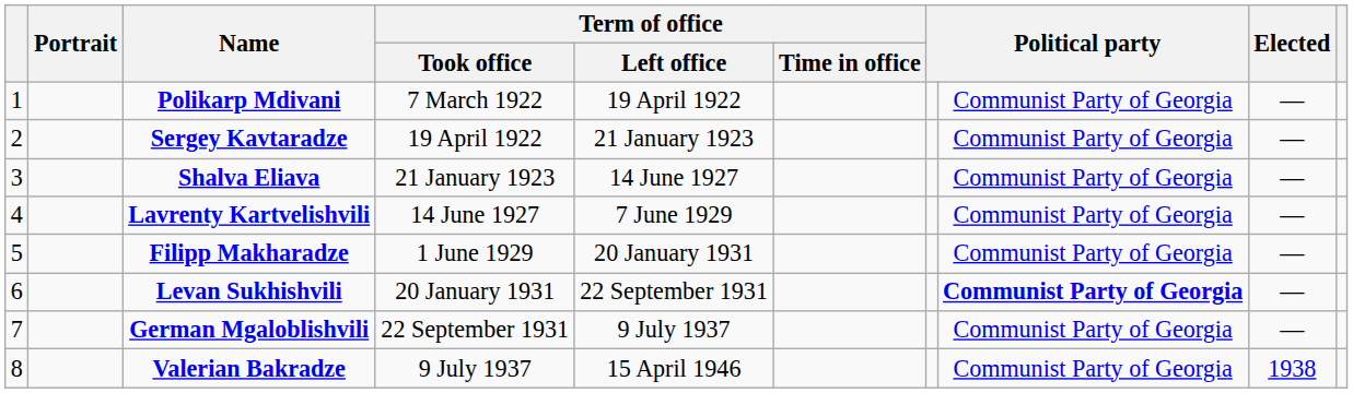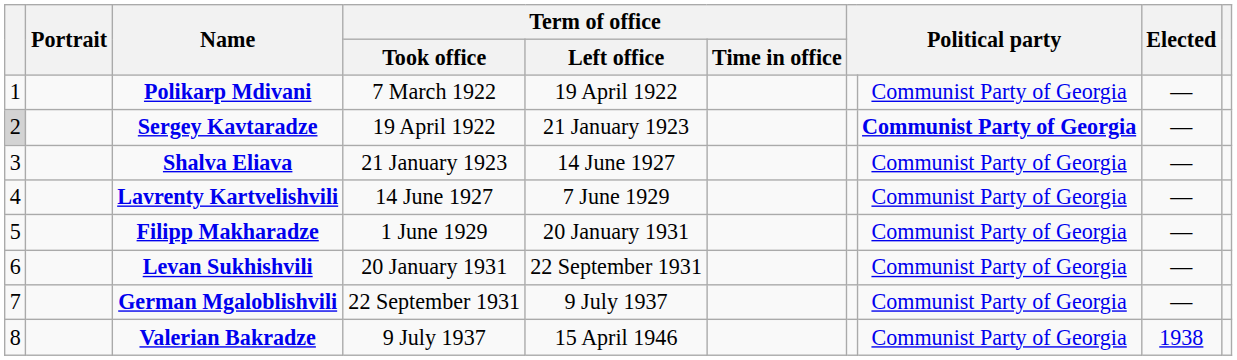Sergey Kavtaradze | column 1: no background -> lightgrey background
Sergey Kavtaradze | column 8: normal -> bold
Levan Sukhishvili | column 8: bold -> normal
